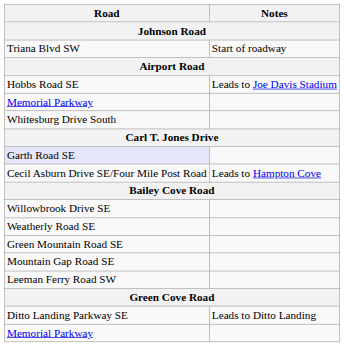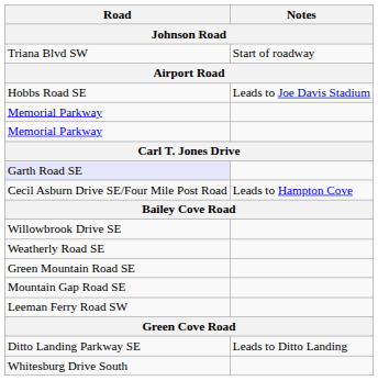row 7 | Road: Whitesburg Drive South -> Memorial Parkway
row 19 | Road: Memorial Parkway -> Whitesburg Drive South
